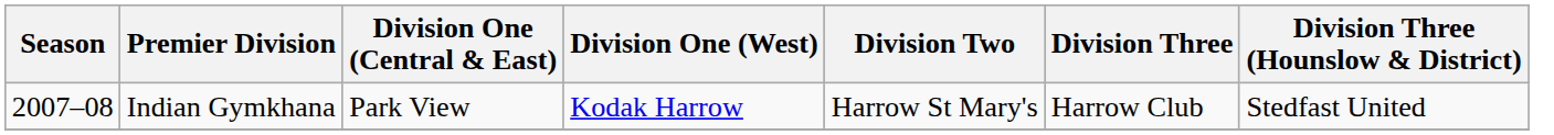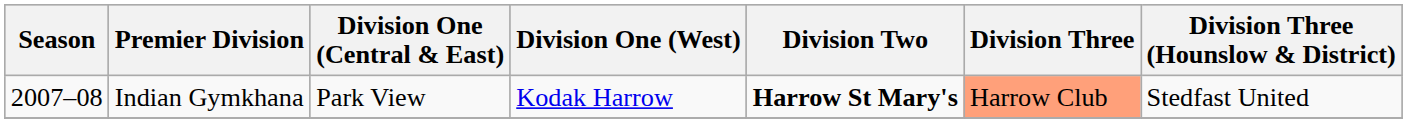Indian Gymkhana | Division Two: normal -> bold
Indian Gymkhana | Division Three: no background -> lightsalmon background
